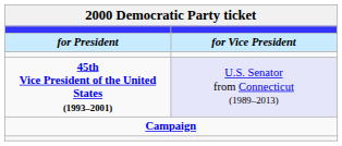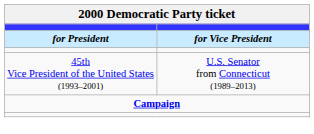45th Vice President of the United States (1993–2001) | column 1: bold -> normal
45th Vice President of the United States (1993–2001) | column 2: lavender background -> no background
